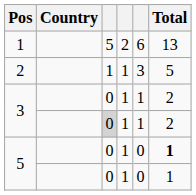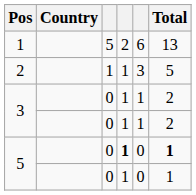row 5 | column 3: lightgrey background -> no background
row 6 | column 4: normal -> bold
